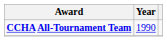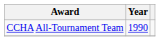row 2 | Award: bold -> normal
